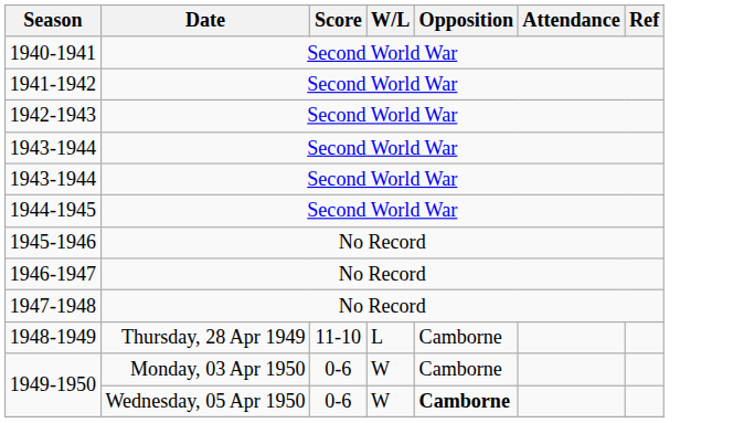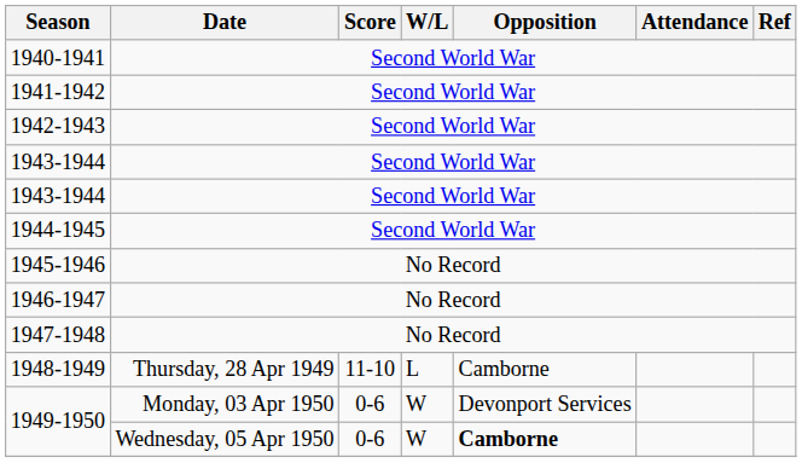1949-1950 / Monday, 03 Apr 1950 | Opposition: Camborne -> Devonport Services
